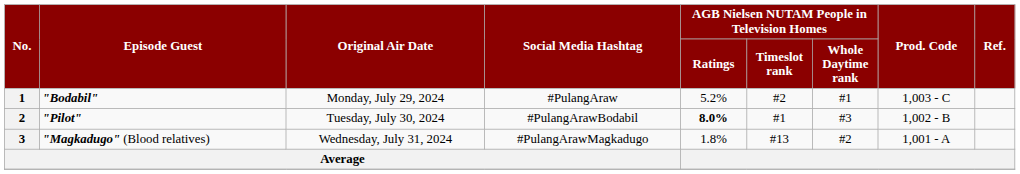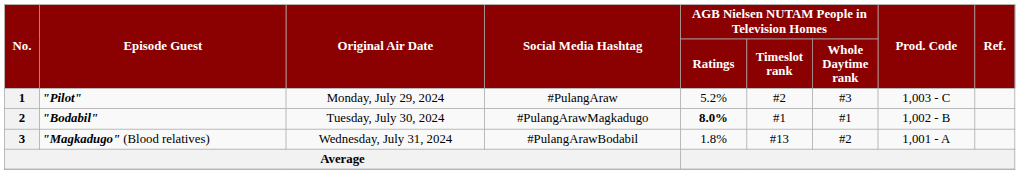1 | Episode Guest: "Bodabil" -> "Pilot"
1 | column 7: #1 -> #3
2 | Episode Guest: "Pilot" -> "Bodabil"
2 | Social Media Hashtag: #PulangArawBodabil -> #PulangArawMagkadugo
2 | column 7: #3 -> #1
3 | Social Media Hashtag: #PulangArawMagkadugo -> #PulangArawBodabil
